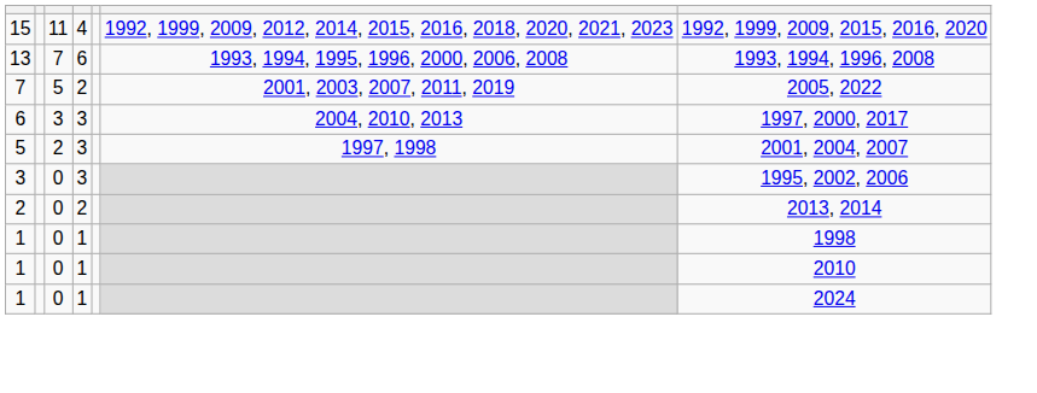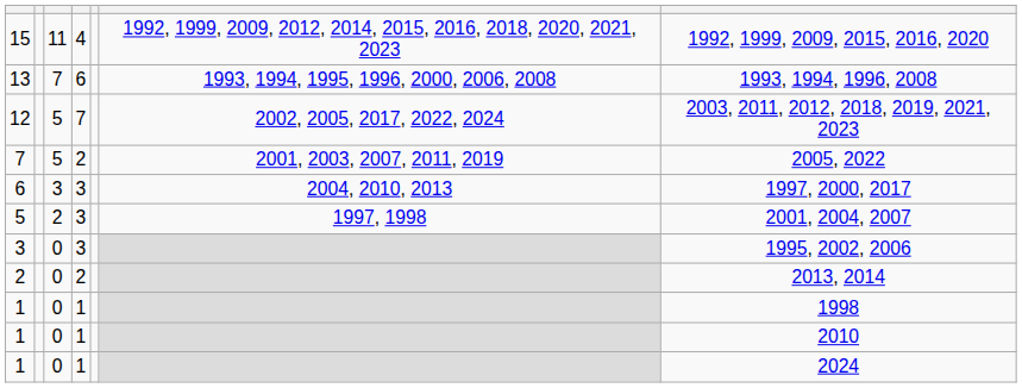+ row: 12 | 5 | 7 | 2002, 2005, 2017, 2022, 2024 | 2003, 2011, 2012, 2018, 2019, 2021, 2023
